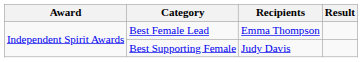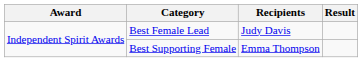Best Female Lead | Recipients: Emma Thompson -> Judy Davis
Best Supporting Female | Recipients: Judy Davis -> Emma Thompson
